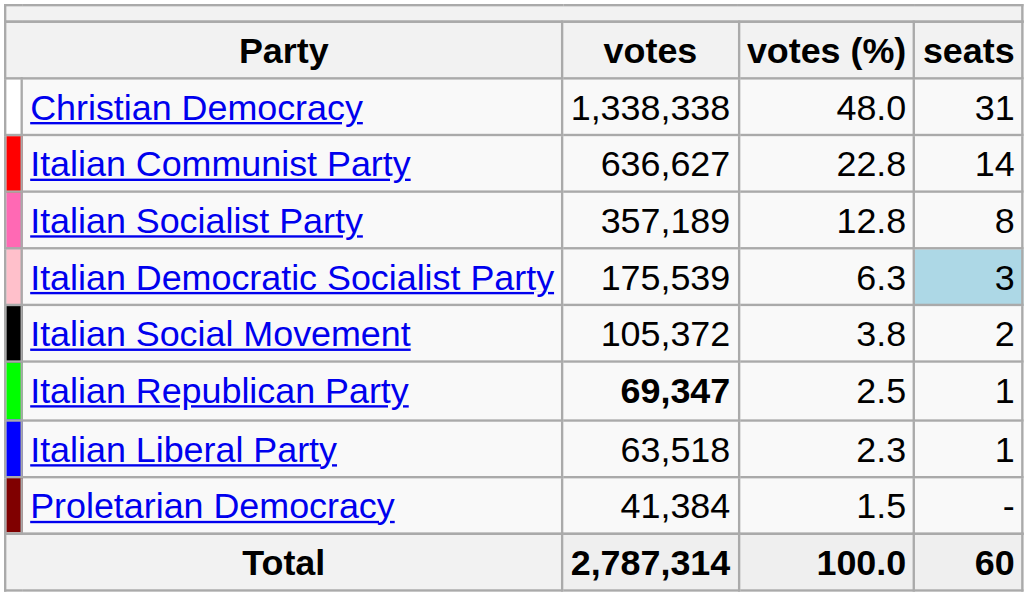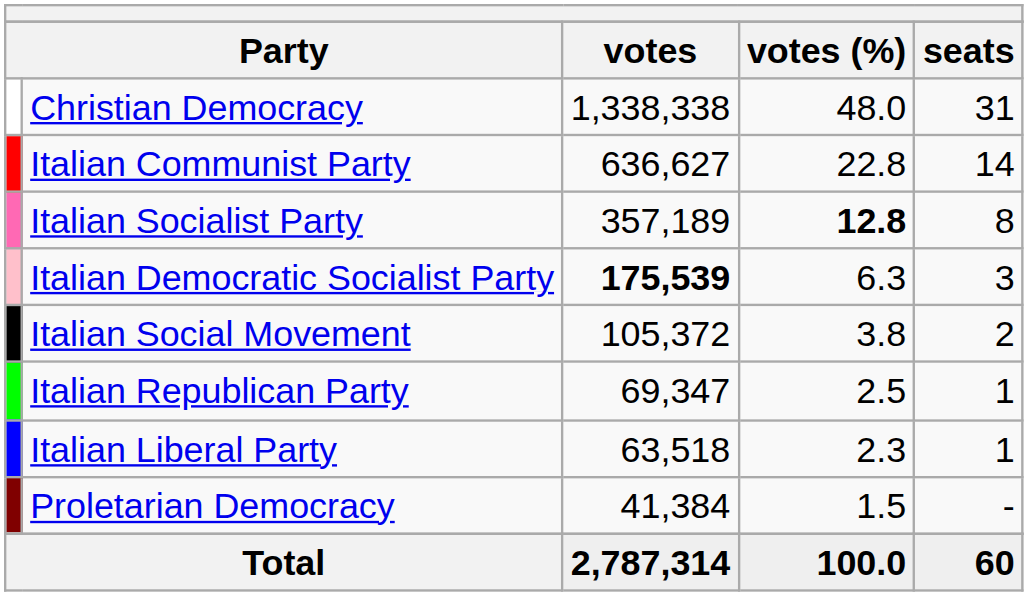Italian Socialist Party | votes (%): normal -> bold
Italian Democratic Socialist Party | votes: normal -> bold
Italian Democratic Socialist Party | seats: lightblue background -> no background
Italian Republican Party | votes: bold -> normal
